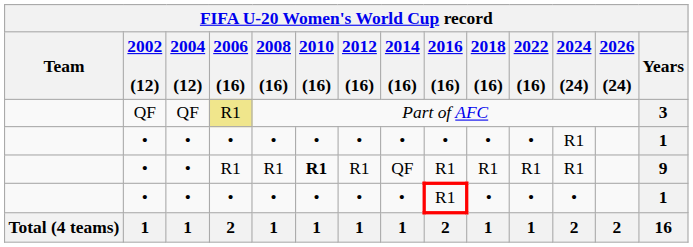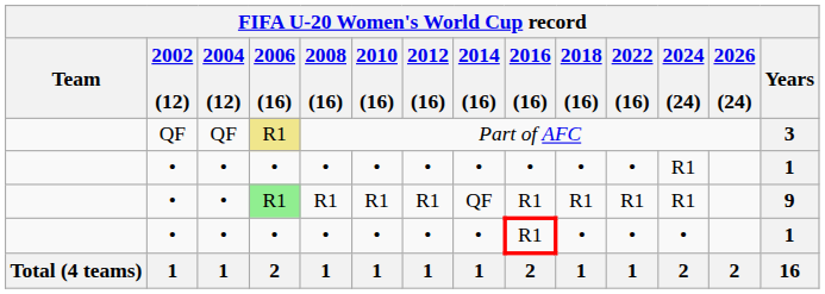row 5 | 2006 (16): no background -> lightgreen background
row 5 | 2010 (16): bold -> normal
